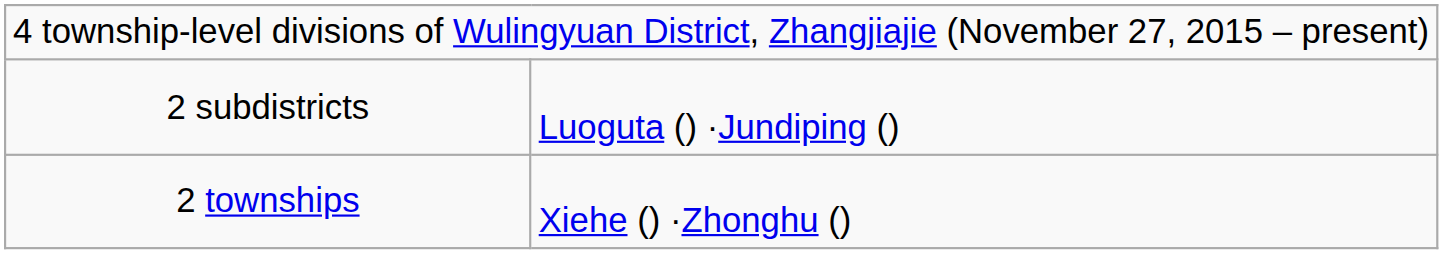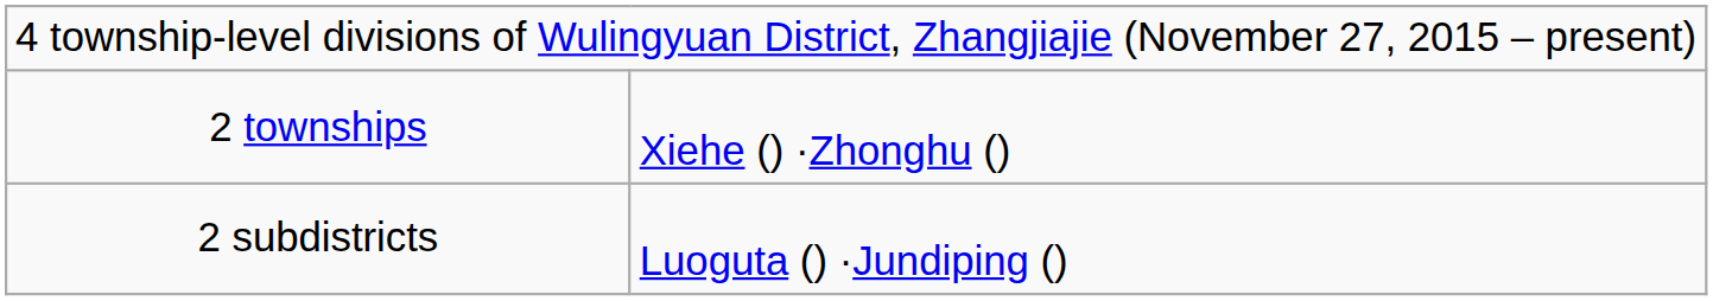rows swapped: 2 subdistricts <-> 2 townships
